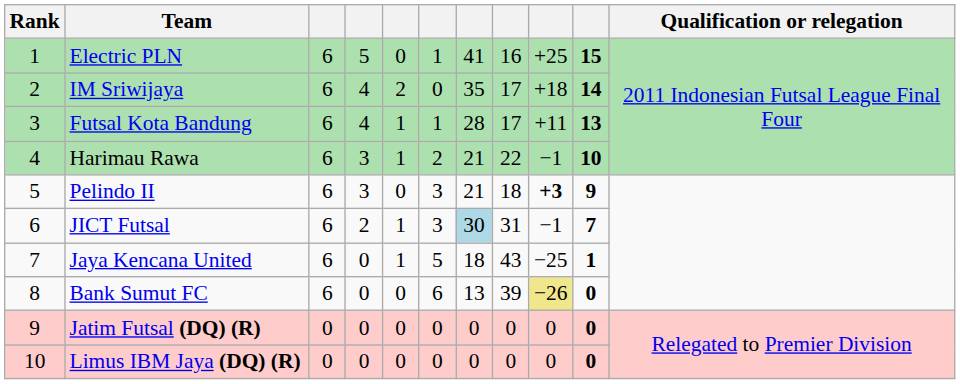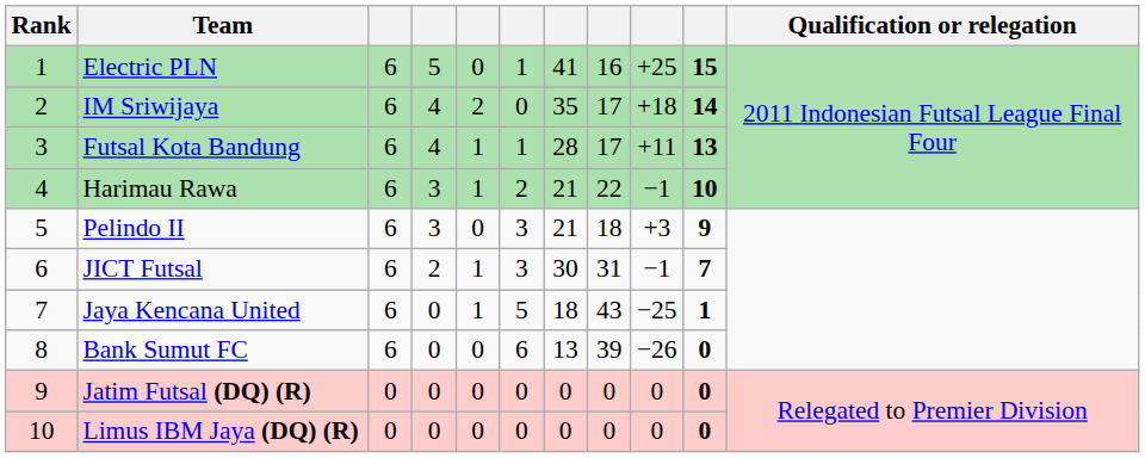Pelindo II | column 9: bold -> normal
JICT Futsal | column 7: lightblue background -> no background
Bank Sumut FC | column 9: khaki background -> no background
